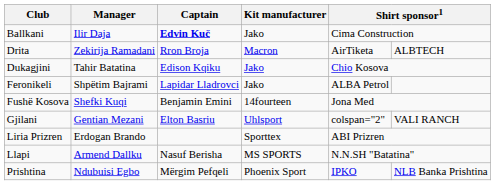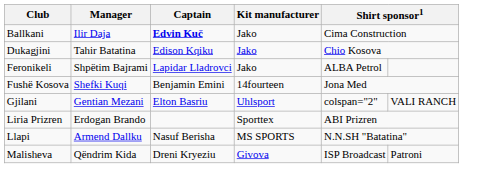- row: Drita | Zekirija Ramadani | Rron Broja | Macron | AirTiketa | ALBTECH
+ row: Malisheva | Qëndrim Kida | Dreni Kryeziu | Givova | ISP Broadcast | Patroni
- row: Prishtina | Ndubuisi Egbo | Mërgim Pefqeli | Phoenix Sport | IPKO | NLB Banka Prishtina
